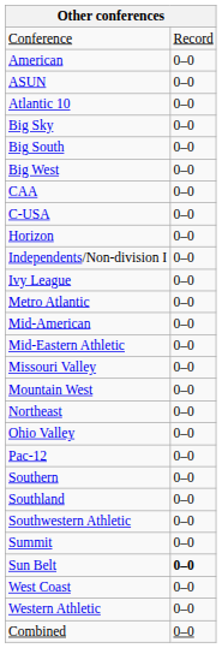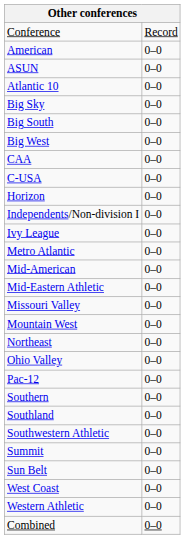Sun Belt | column 2: bold -> normal
